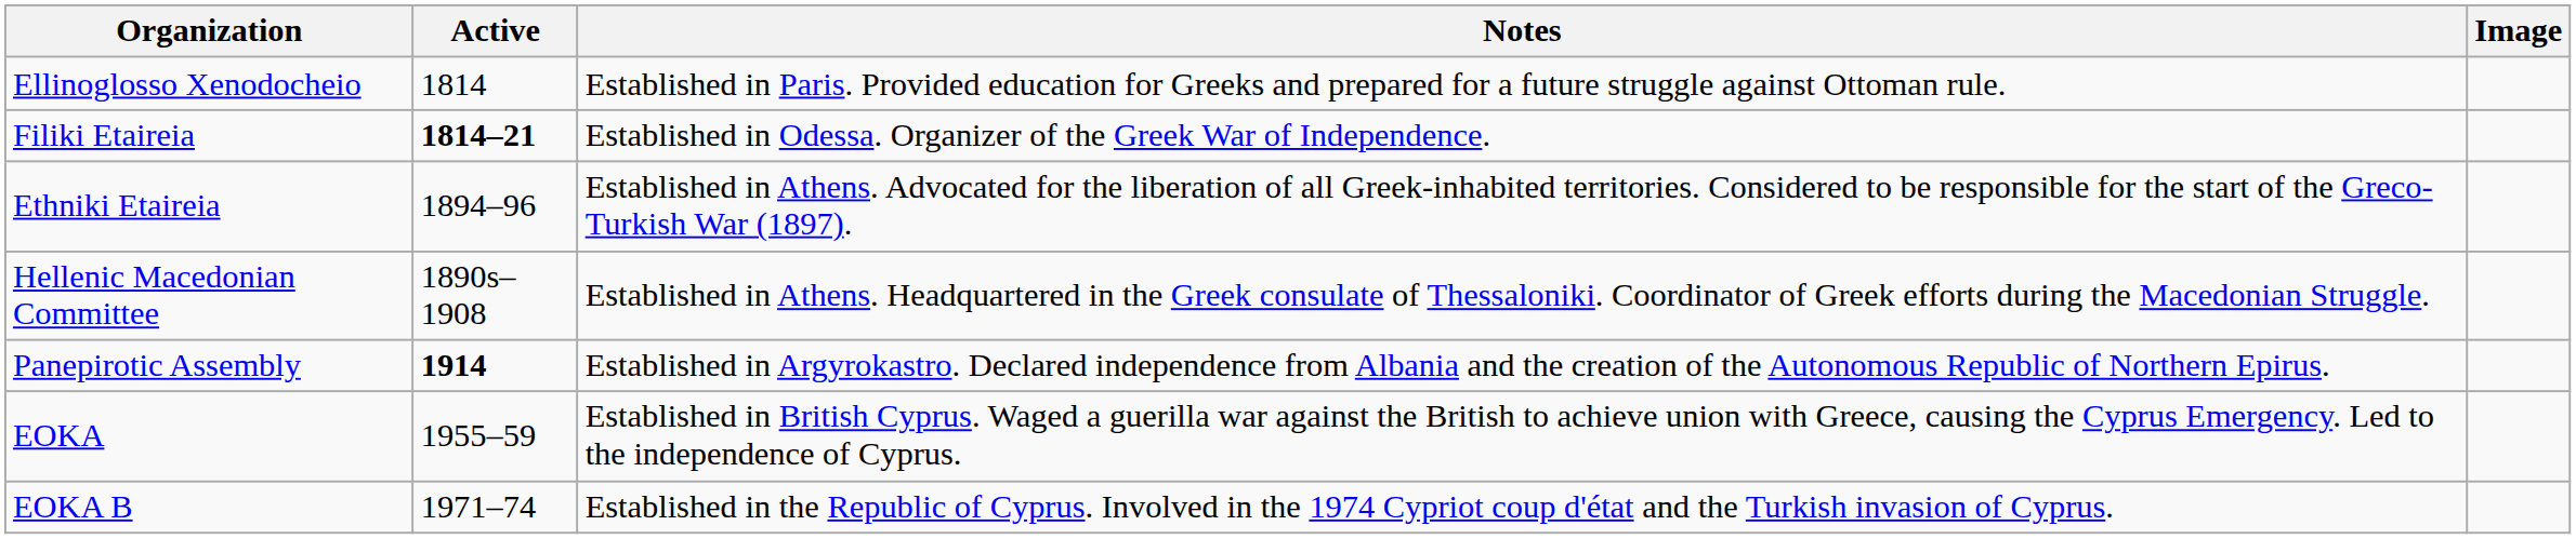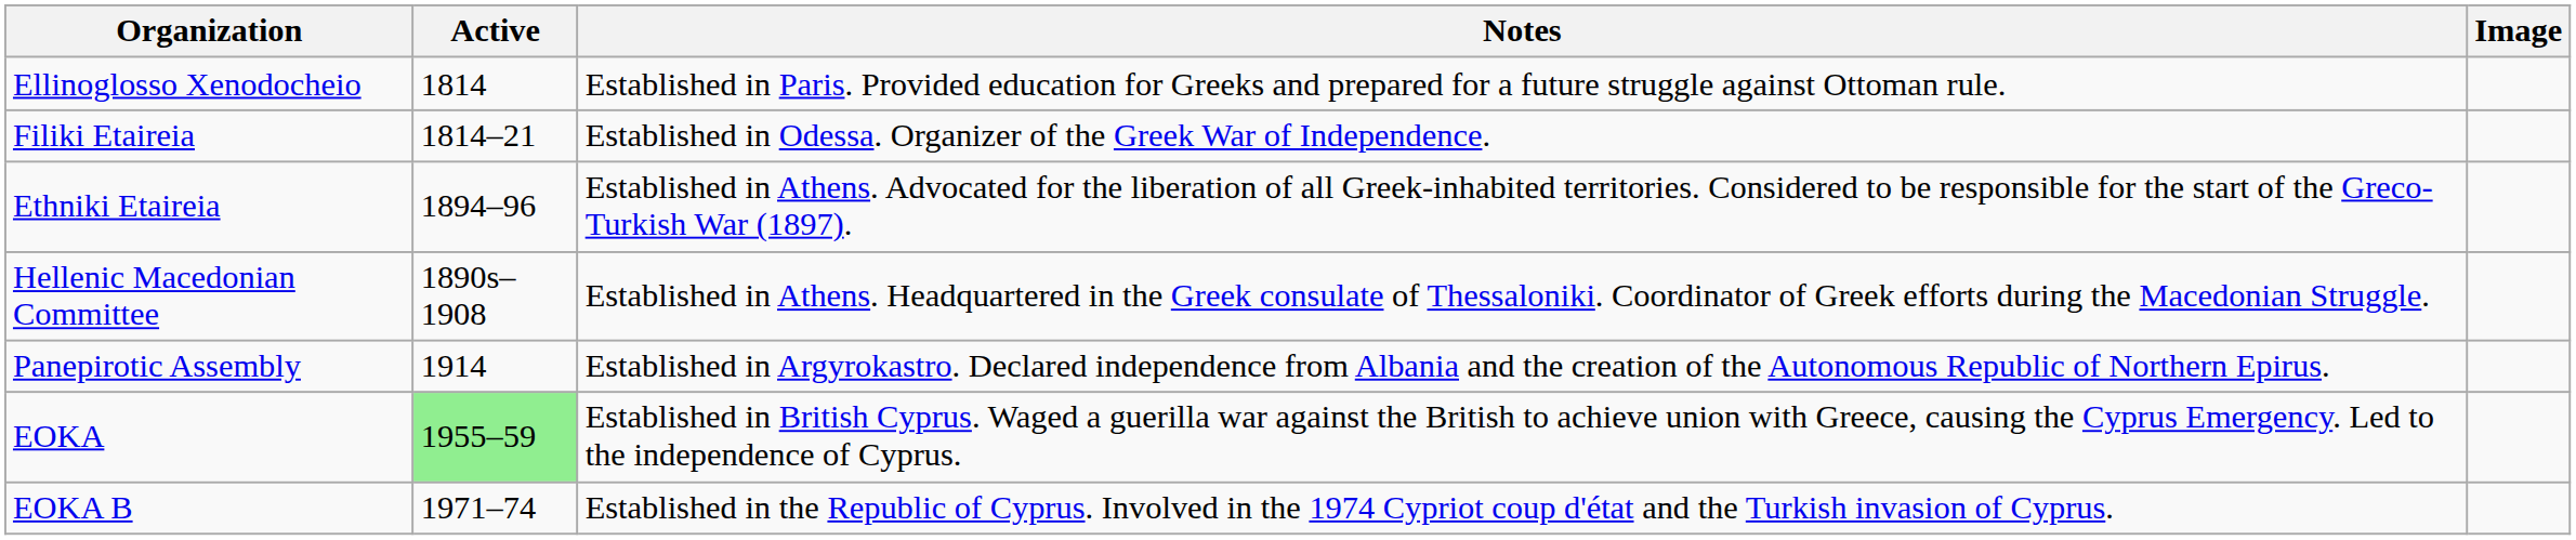Filiki Etaireia | Active: bold -> normal
Panepirotic Assembly | Active: bold -> normal
EOKA | Active: no background -> lightgreen background
